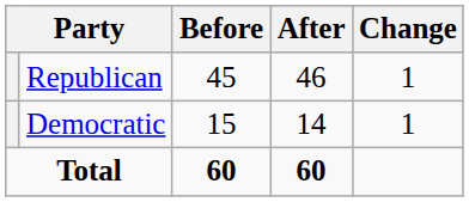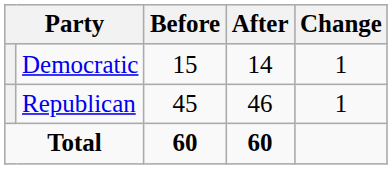rows swapped: Republican <-> Democratic
